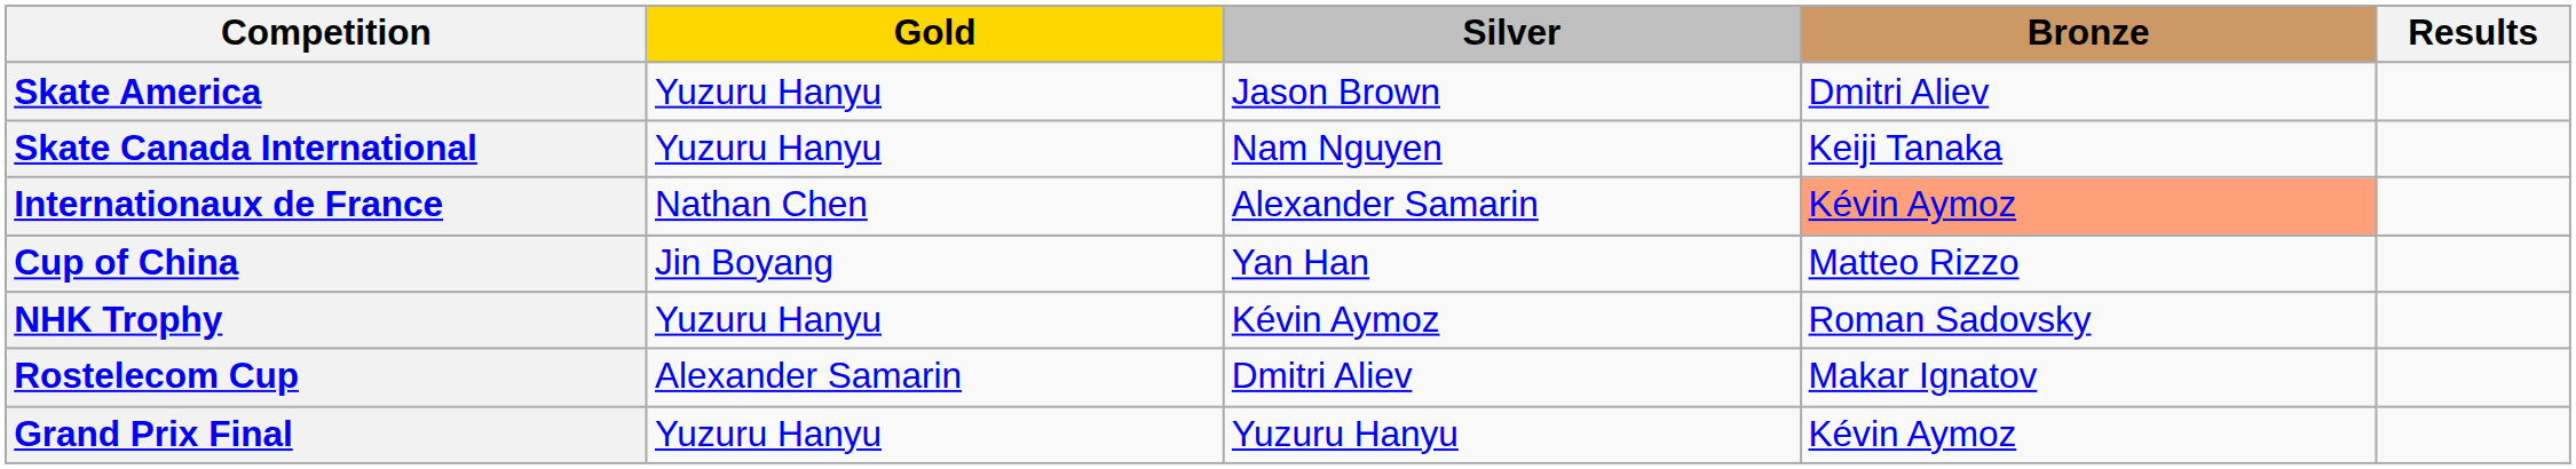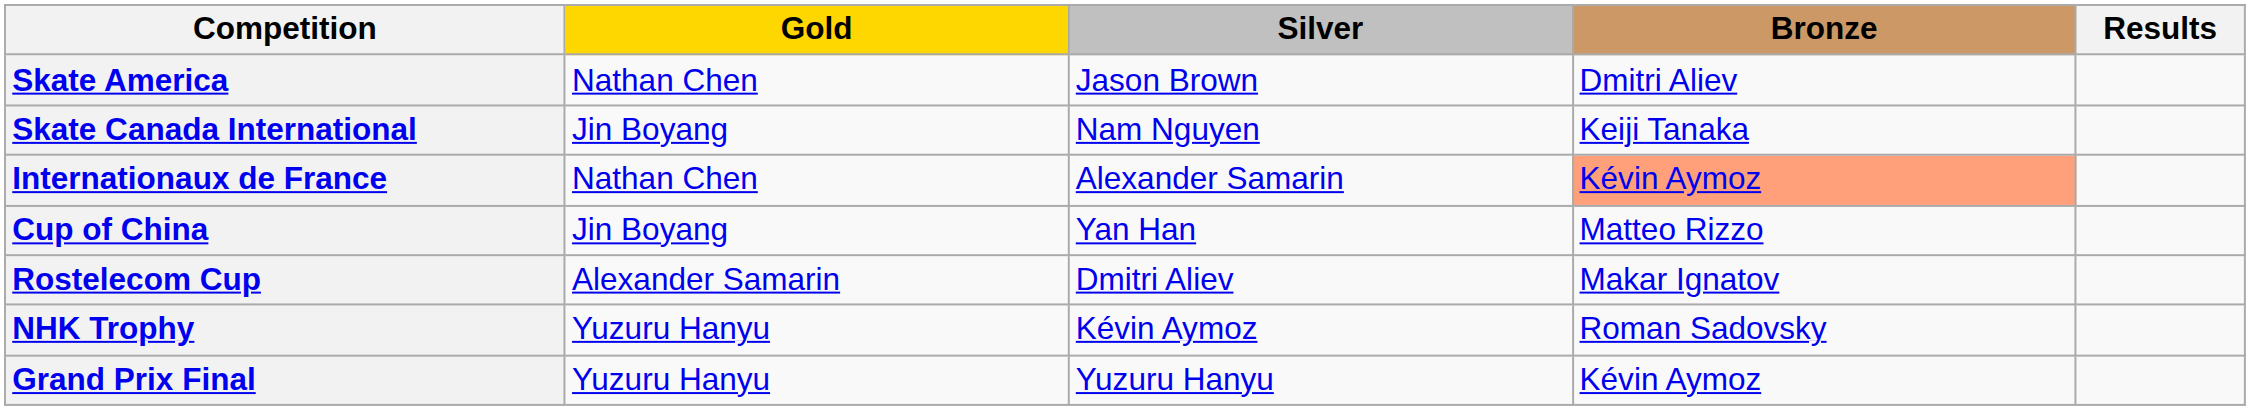Skate America | Gold: Yuzuru Hanyu -> Nathan Chen
Skate Canada International | Gold: Yuzuru Hanyu -> Jin Boyang
rows swapped: Rostelecom Cup <-> NHK Trophy
